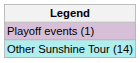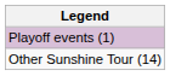row 3 | column 1: paleturquoise background -> no background
